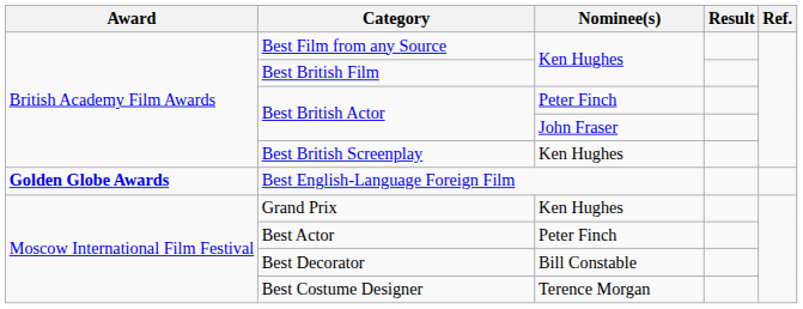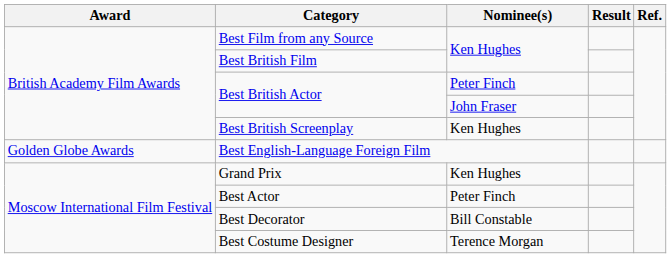Best English-Language Foreign Film | Award: bold -> normal
